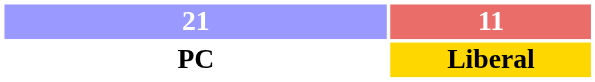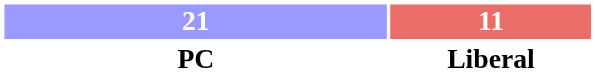PC | 11: gold background -> no background
